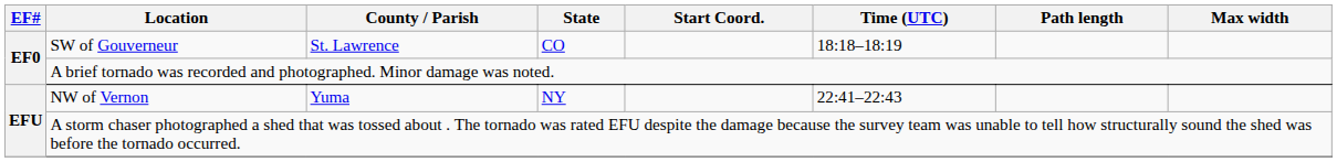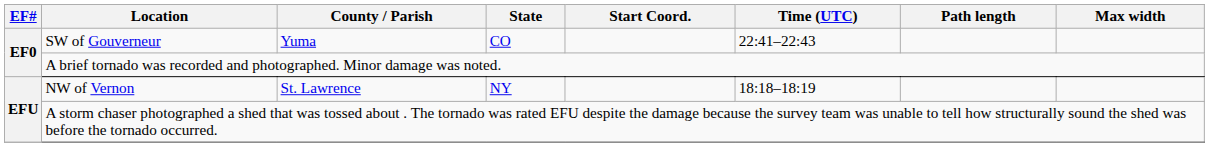SW of Gouverneur | County / Parish: St. Lawrence -> Yuma
SW of Gouverneur | Time (UTC): 18:18–18:19 -> 22:41–22:43
NW of Vernon | County / Parish: Yuma -> St. Lawrence
NW of Vernon | Time (UTC): 22:41–22:43 -> 18:18–18:19
